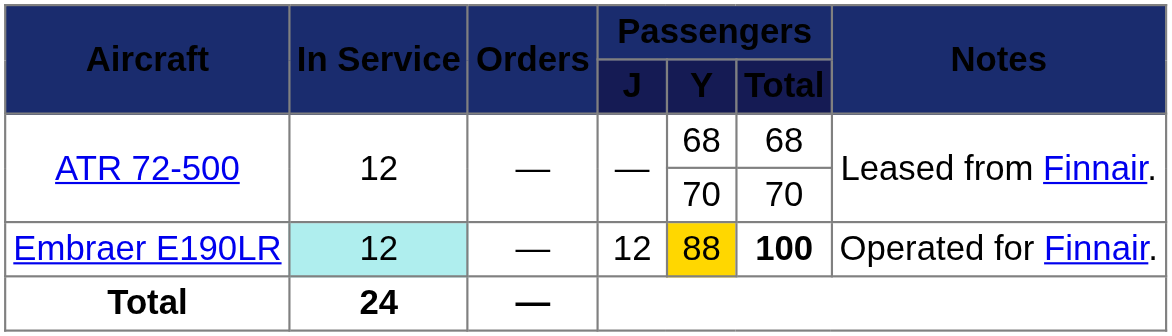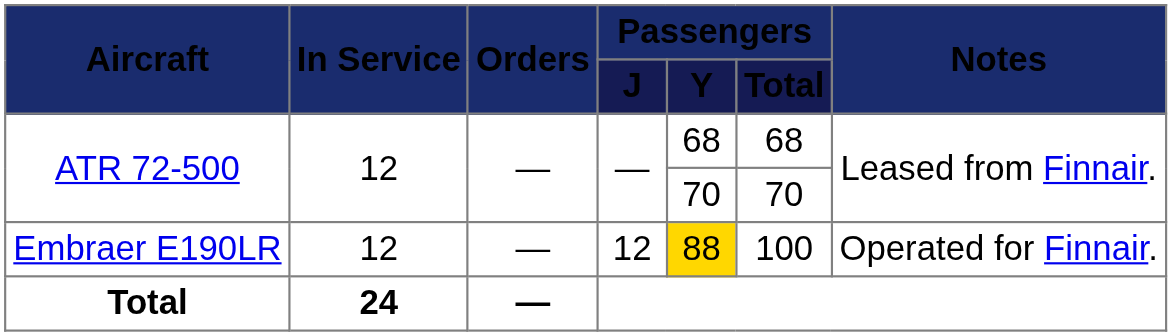Embraer E190LR | In Service: paleturquoise background -> no background
Embraer E190LR | Passengers / Total: bold -> normal
